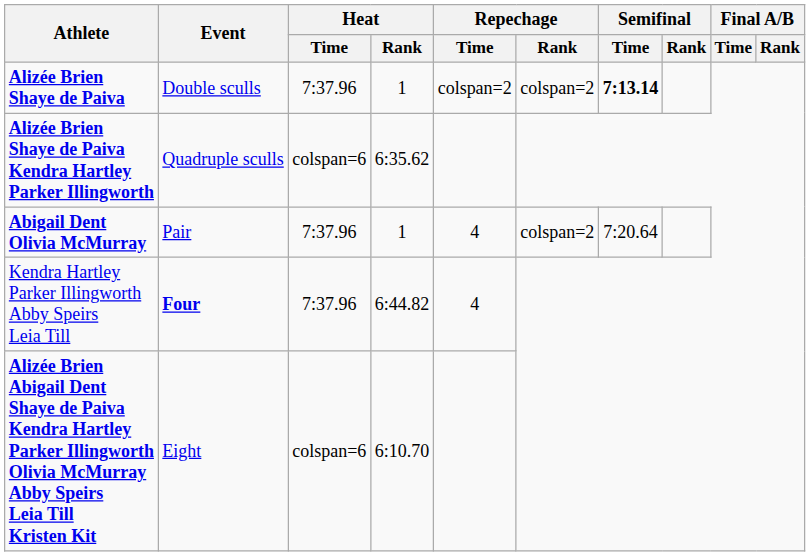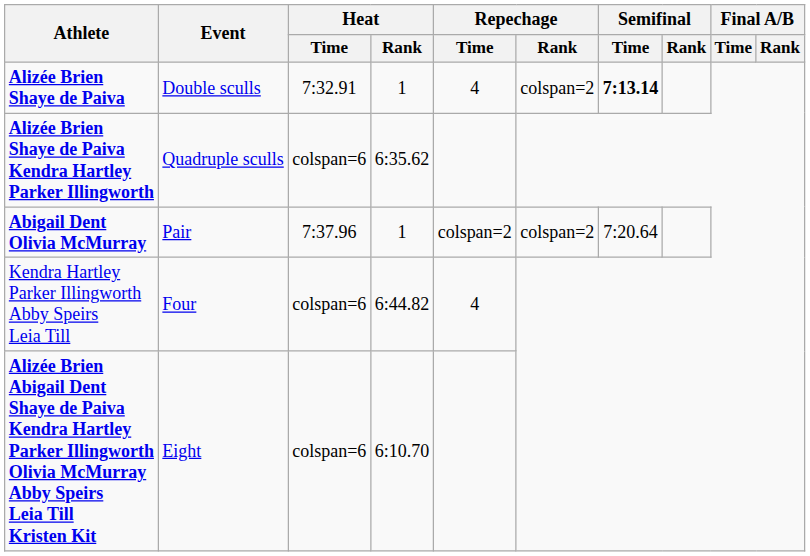Alizée Brien Shaye de Paiva | Heat / Time: 7:37.96 -> 7:32.91
Alizée Brien Shaye de Paiva | Repechage / Time: colspan=2 -> 4
Abigail Dent Olivia McMurray | Repechage / Time: 4 -> colspan=2
Kendra Hartley Parker Illingworth Abby Speirs Leia Till | Event: bold -> normal
Kendra Hartley Parker Illingworth Abby Speirs Leia Till | Heat / Time: 7:37.96 -> colspan=6
